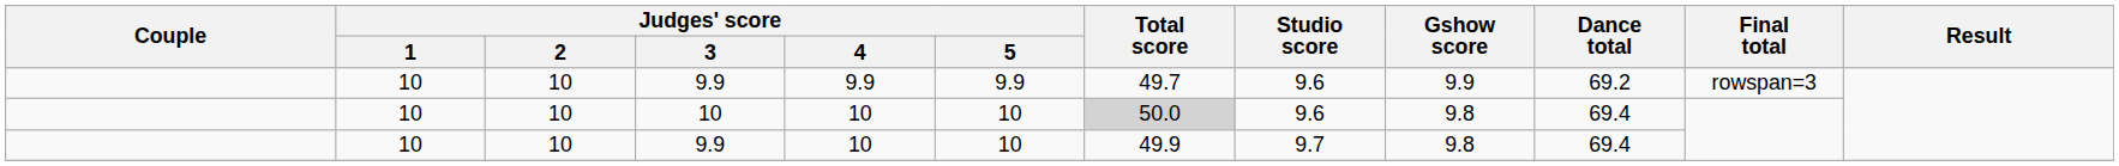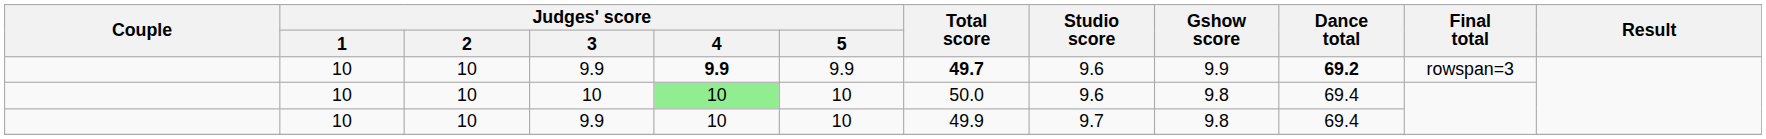row 3 | Judges' score / 4: normal -> bold
row 3 | Total score: normal -> bold
row 3 | Dance total: normal -> bold
row 4 | Judges' score / 4: no background -> lightgreen background
row 4 | Total score: lightgrey background -> no background
